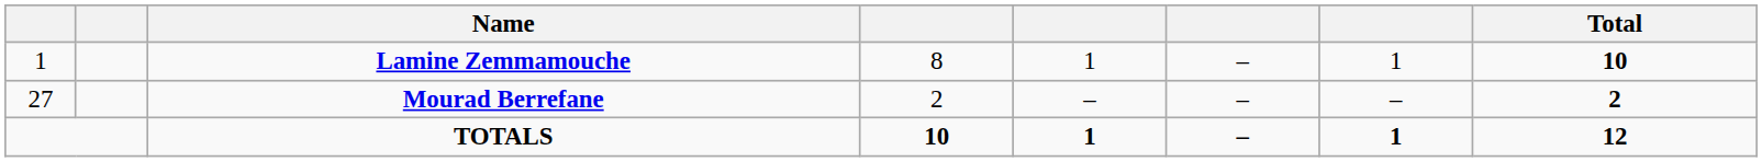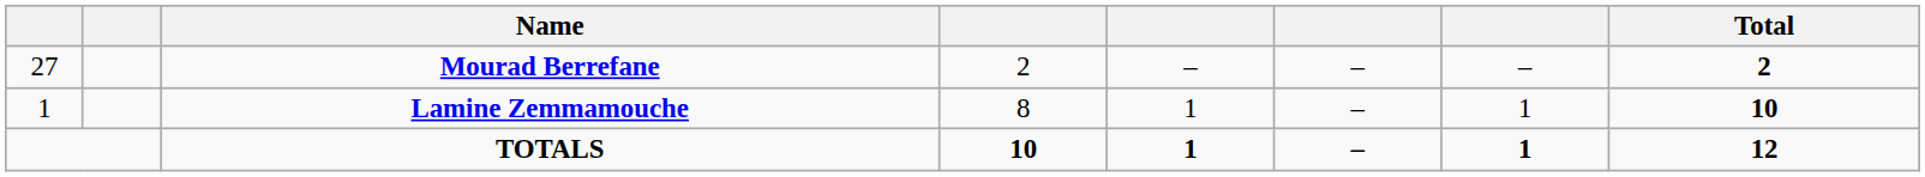rows swapped: Lamine Zemmamouche <-> Mourad Berrefane
